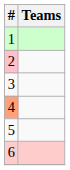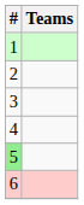2 | #: pink background -> no background
4 | #: lightsalmon background -> no background
5 | #: no background -> lightgreen background
